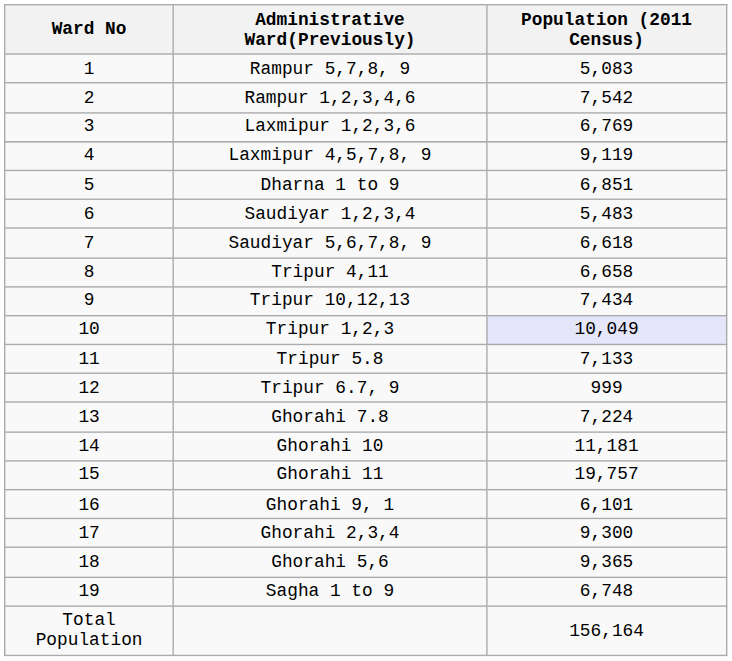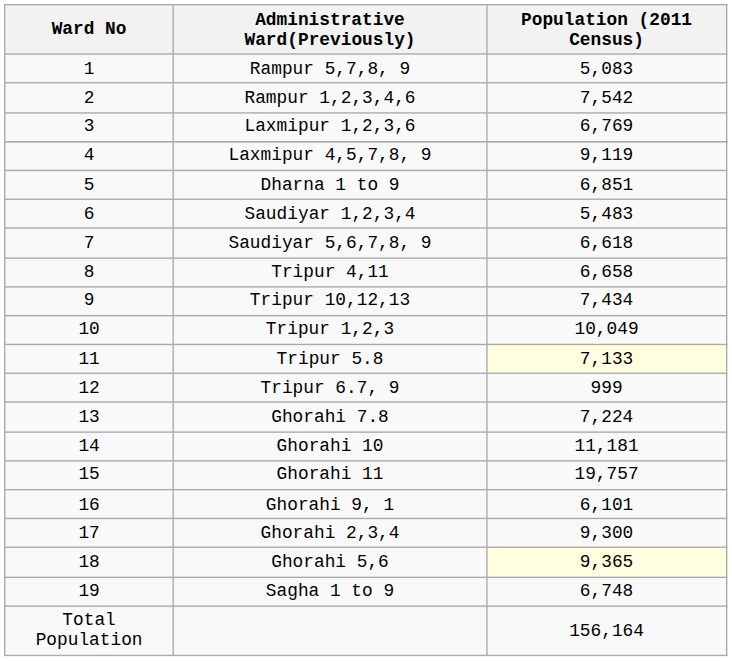Tripur 1,2,3 | Population (2011 Census): lavender background -> no background
Tripur 5.8 | Population (2011 Census): no background -> lightyellow background
Ghorahi 5,6 | Population (2011 Census): no background -> lightyellow background
